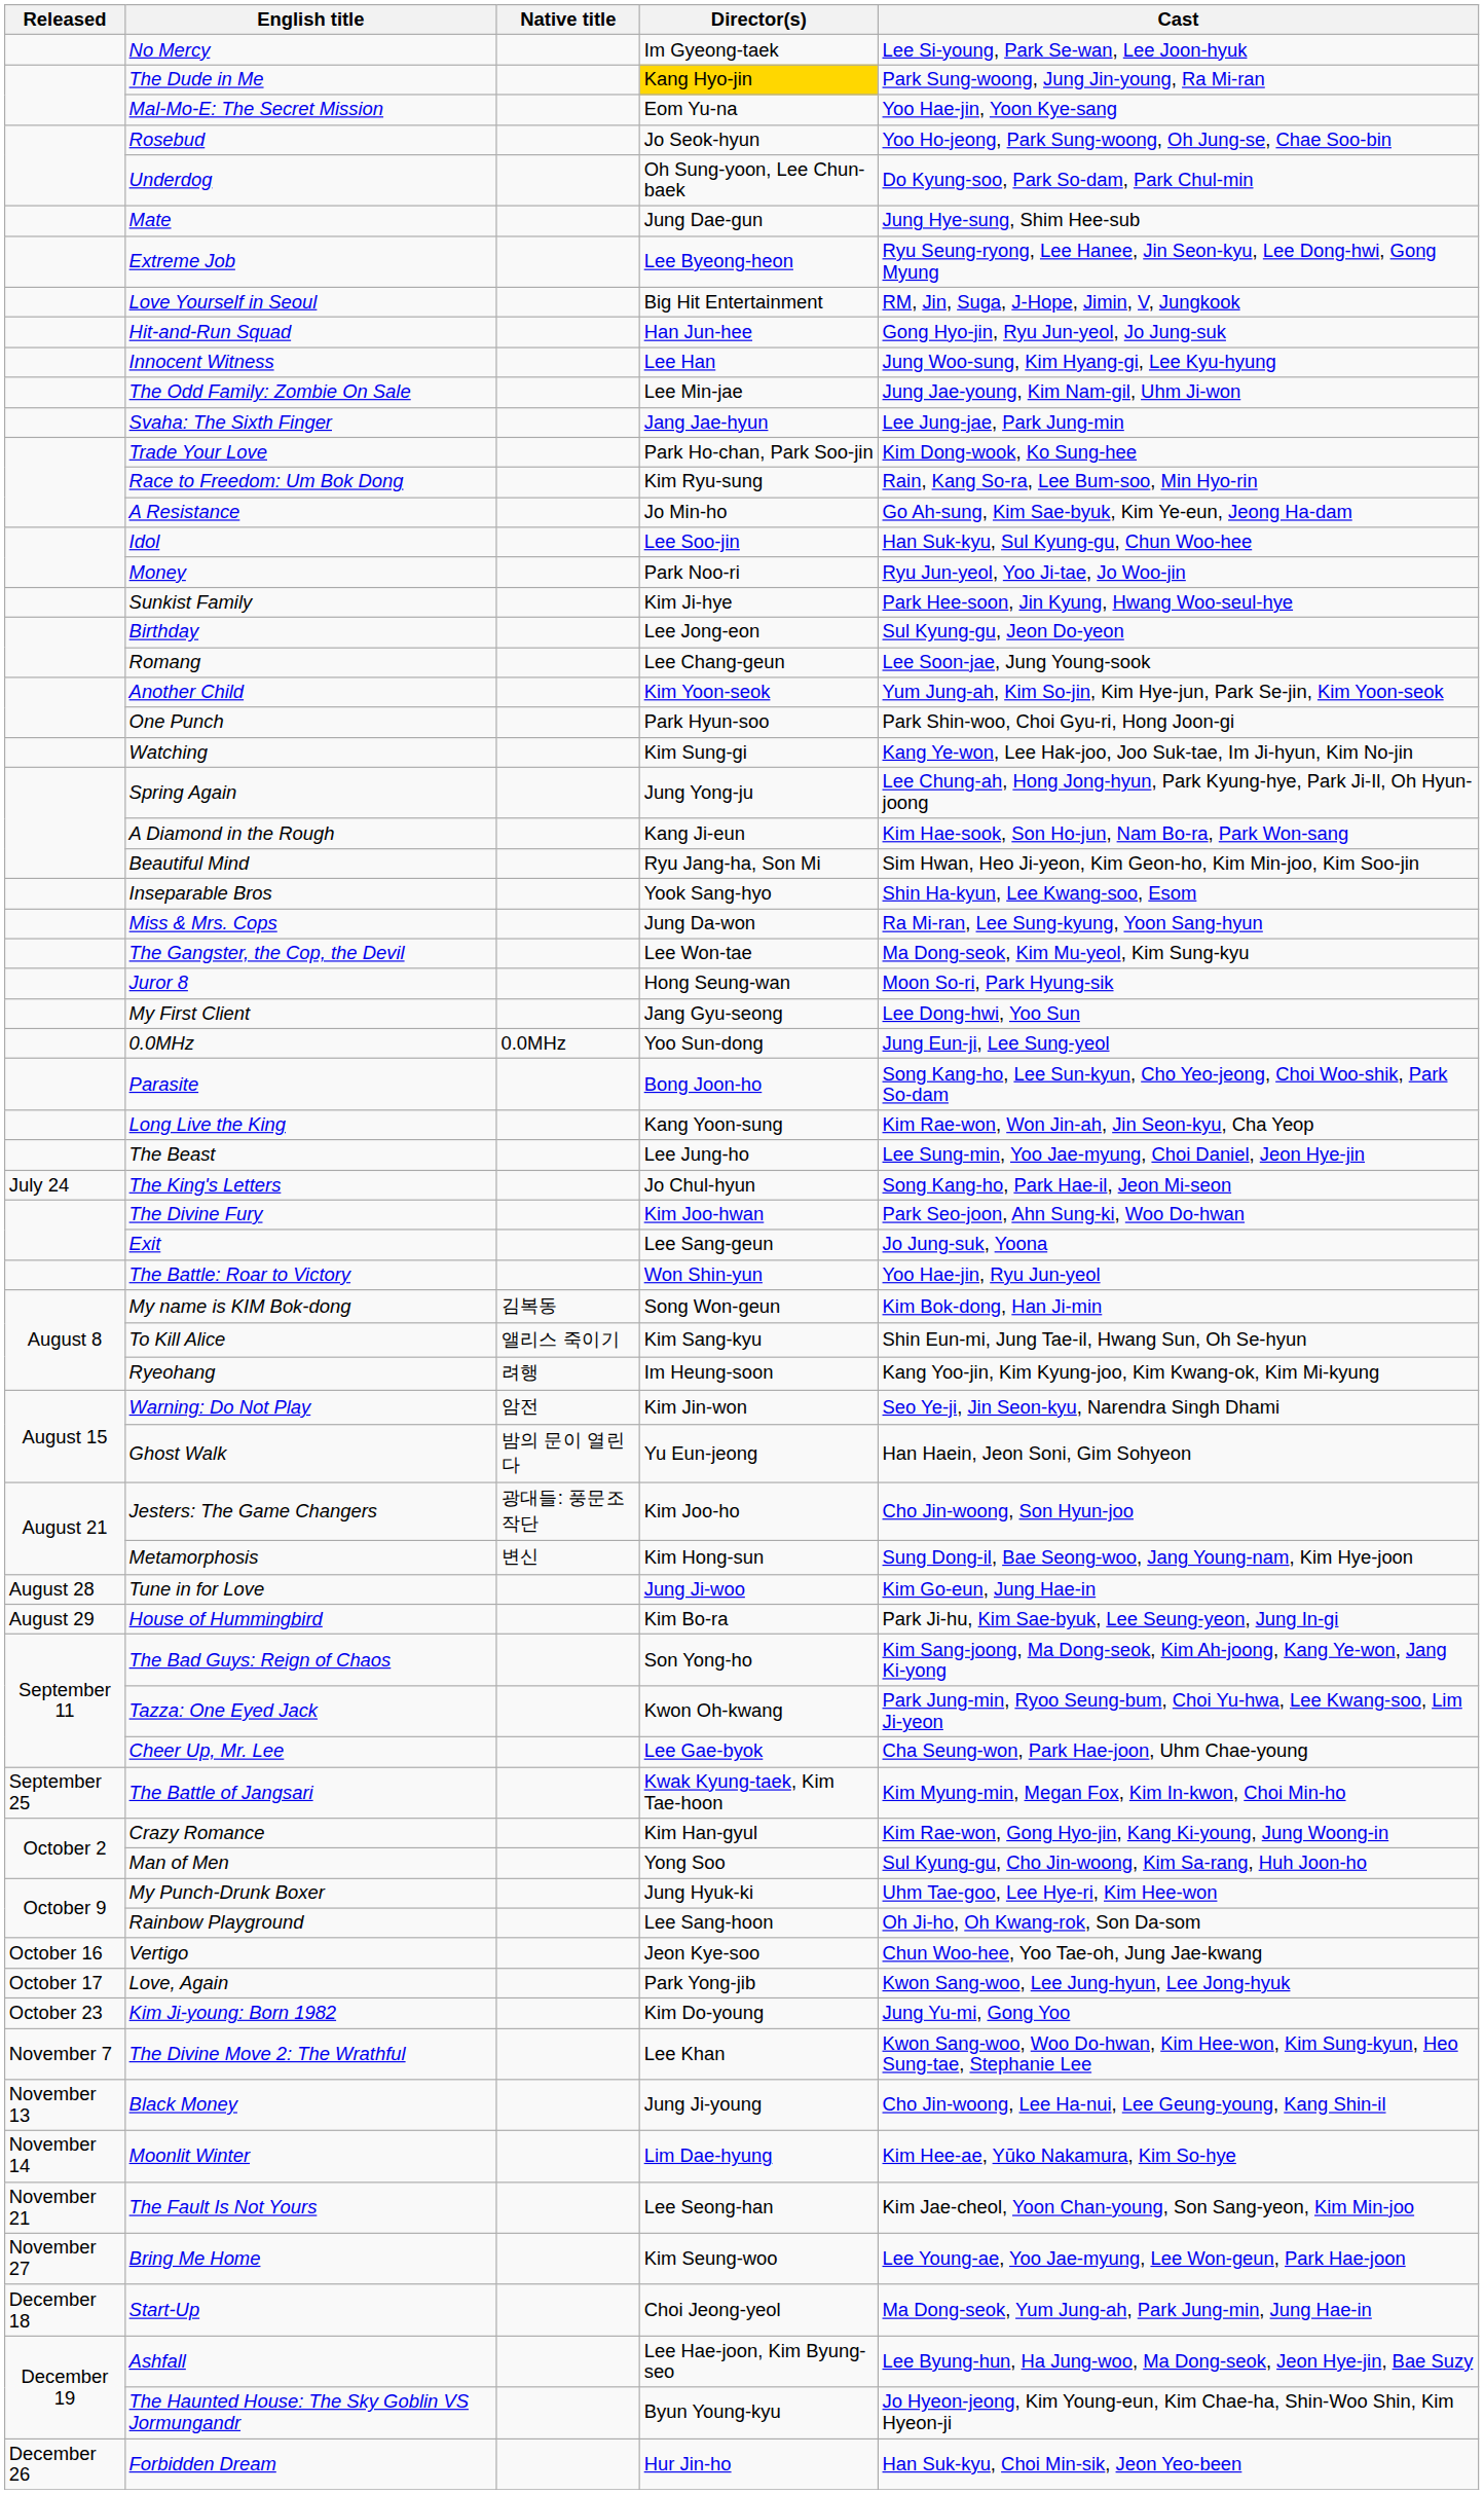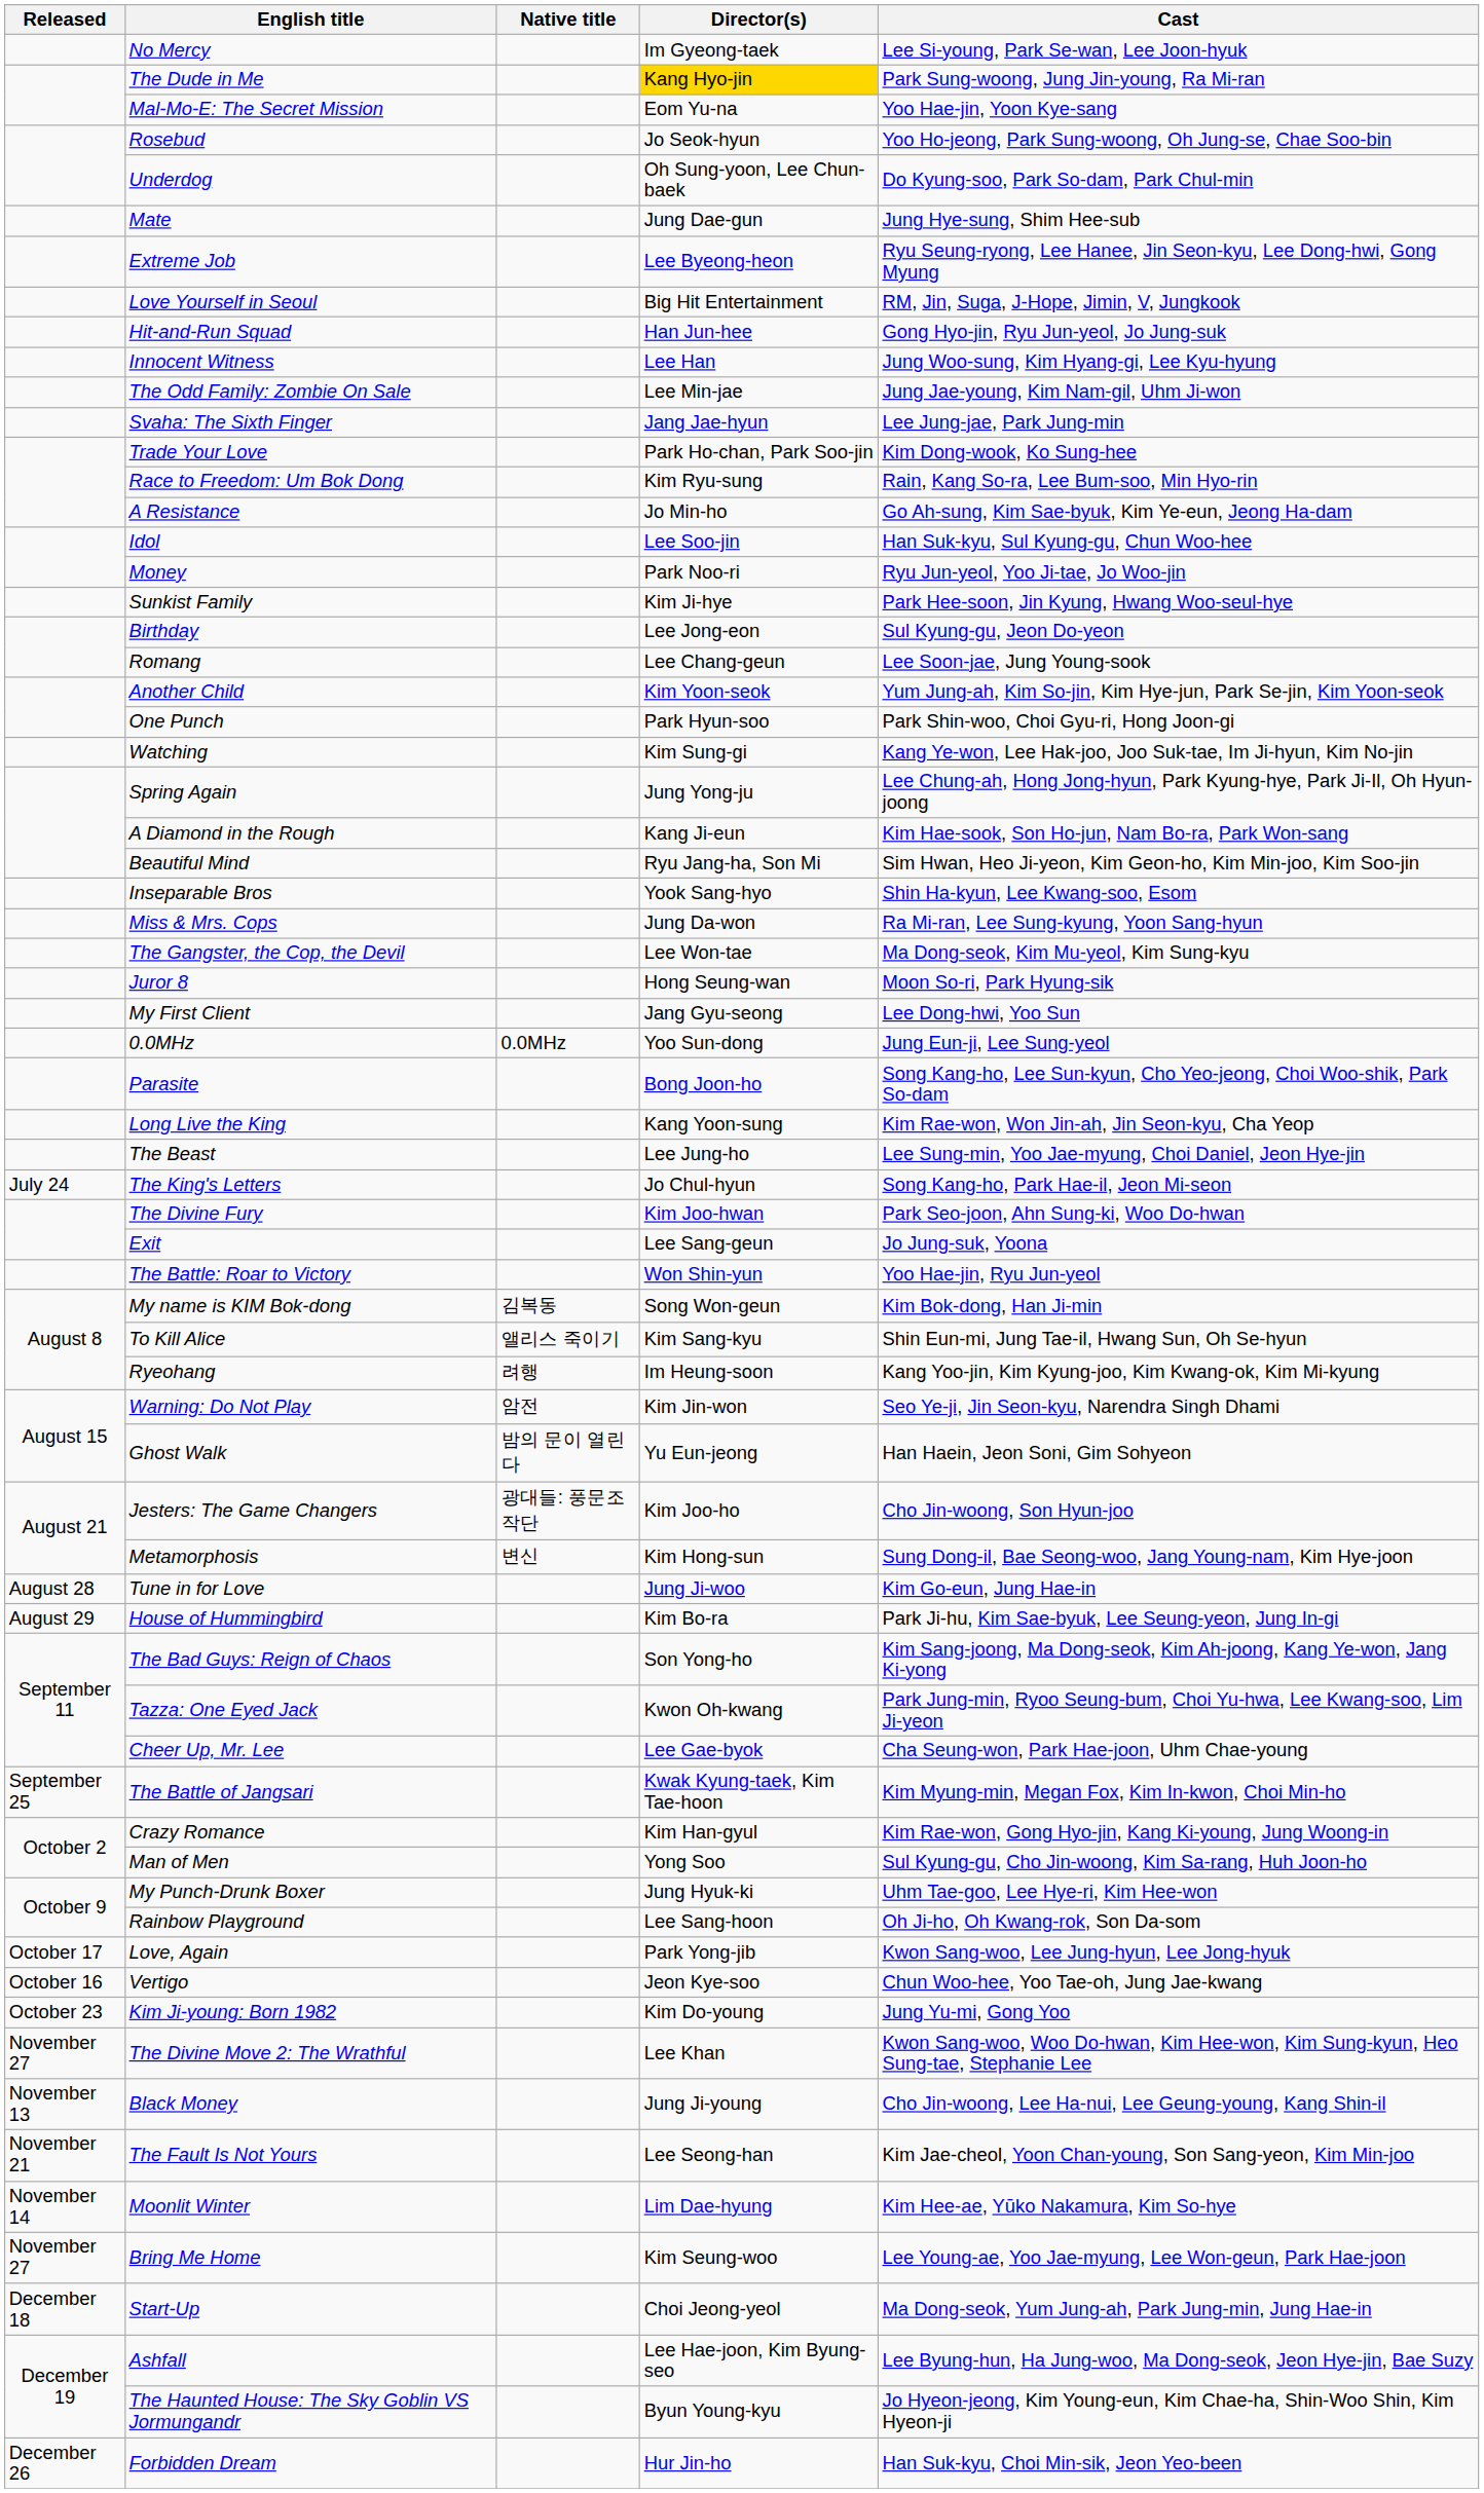rows swapped: Vertigo <-> Love, Again
The Divine Move 2: The Wrathful | Released: November 7 -> November 27
rows swapped: Moonlit Winter <-> The Fault Is Not Yours
